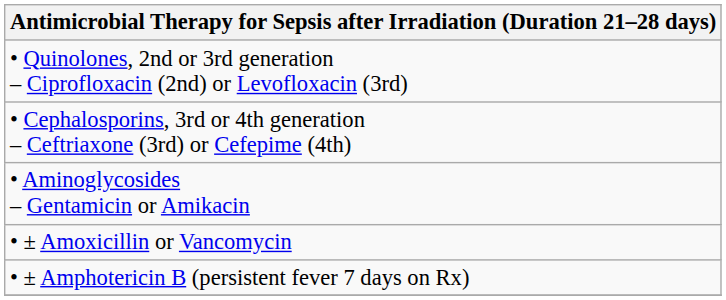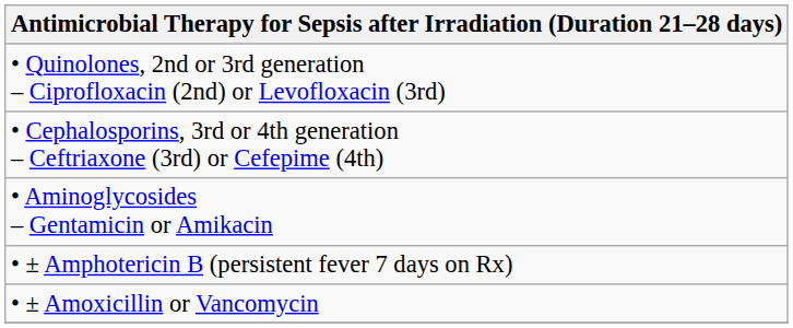row 5 | column 1: • ± Amoxicillin or Vancomycin -> • ± Amphotericin B (persistent fever 7 days on Rx)
row 6 | column 1: • ± Amphotericin B (persistent fever 7 days on Rx) -> • ± Amoxicillin or Vancomycin
